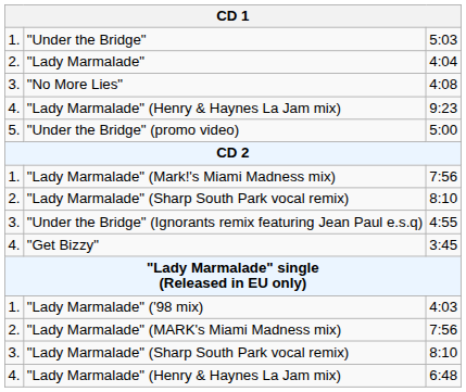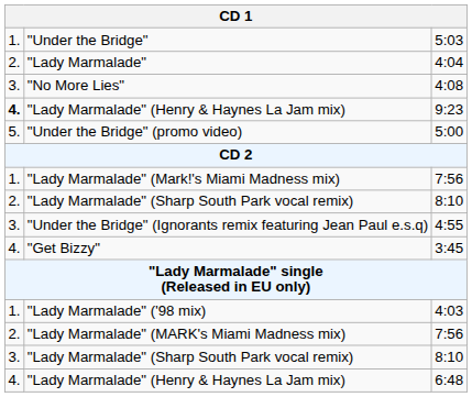"Lady Marmalade" (Henry & Haynes La Jam mix) / 9:23 | column 1: normal -> bold
